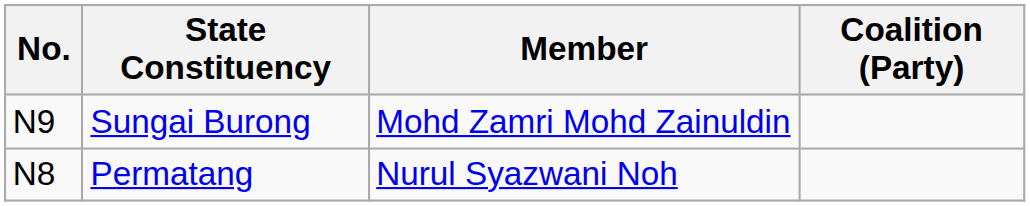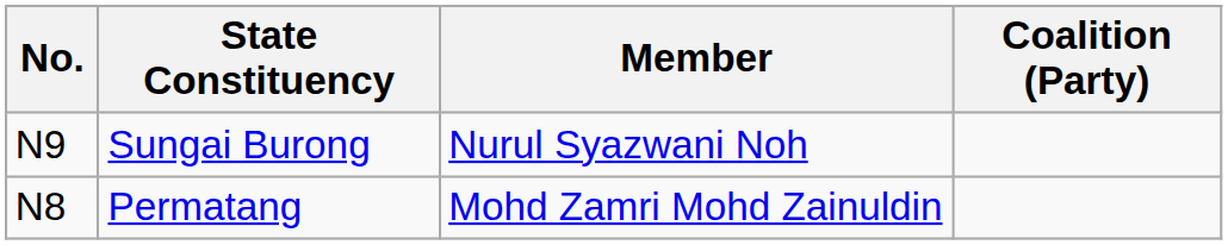Sungai Burong | Member: Mohd Zamri Mohd Zainuldin -> Nurul Syazwani Noh
Permatang | Member: Nurul Syazwani Noh -> Mohd Zamri Mohd Zainuldin
